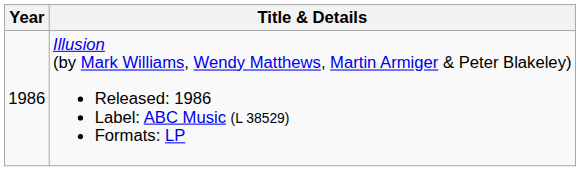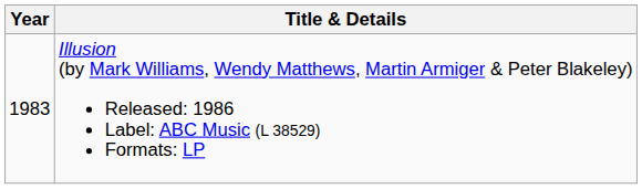row 2 | Year: 1986 -> 1983
